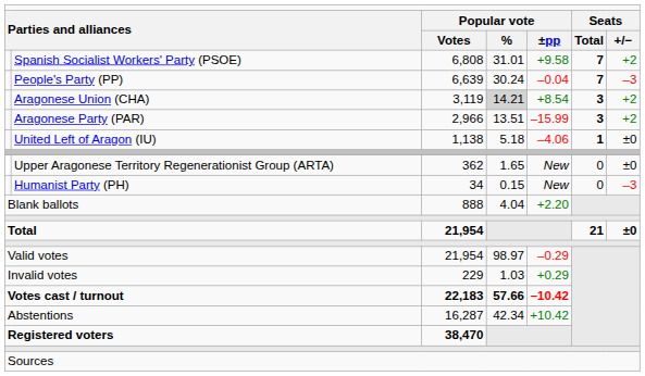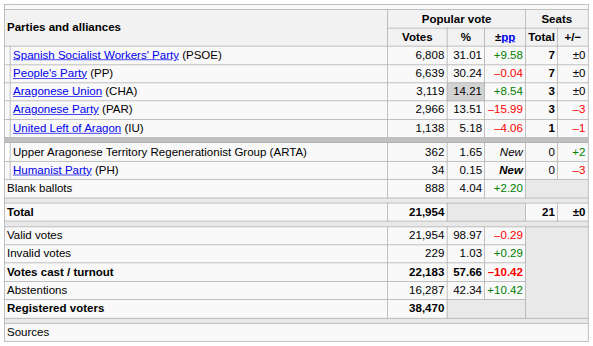Spanish Socialist Workers' Party (PSOE) | column 7: +2 -> ±0
People's Party (PP) | column 7: –3 -> ±0
Aragonese Union (CHA) | column 7: +2 -> ±0
Aragonese Party (PAR) | column 7: +2 -> –3
United Left of Aragon (IU) | column 7: ±0 -> –1
Upper Aragonese Territory Regenerationist Group (ARTA) | column 7: ±0 -> +2
Humanist Party (PH) | column 5: normal -> bold
